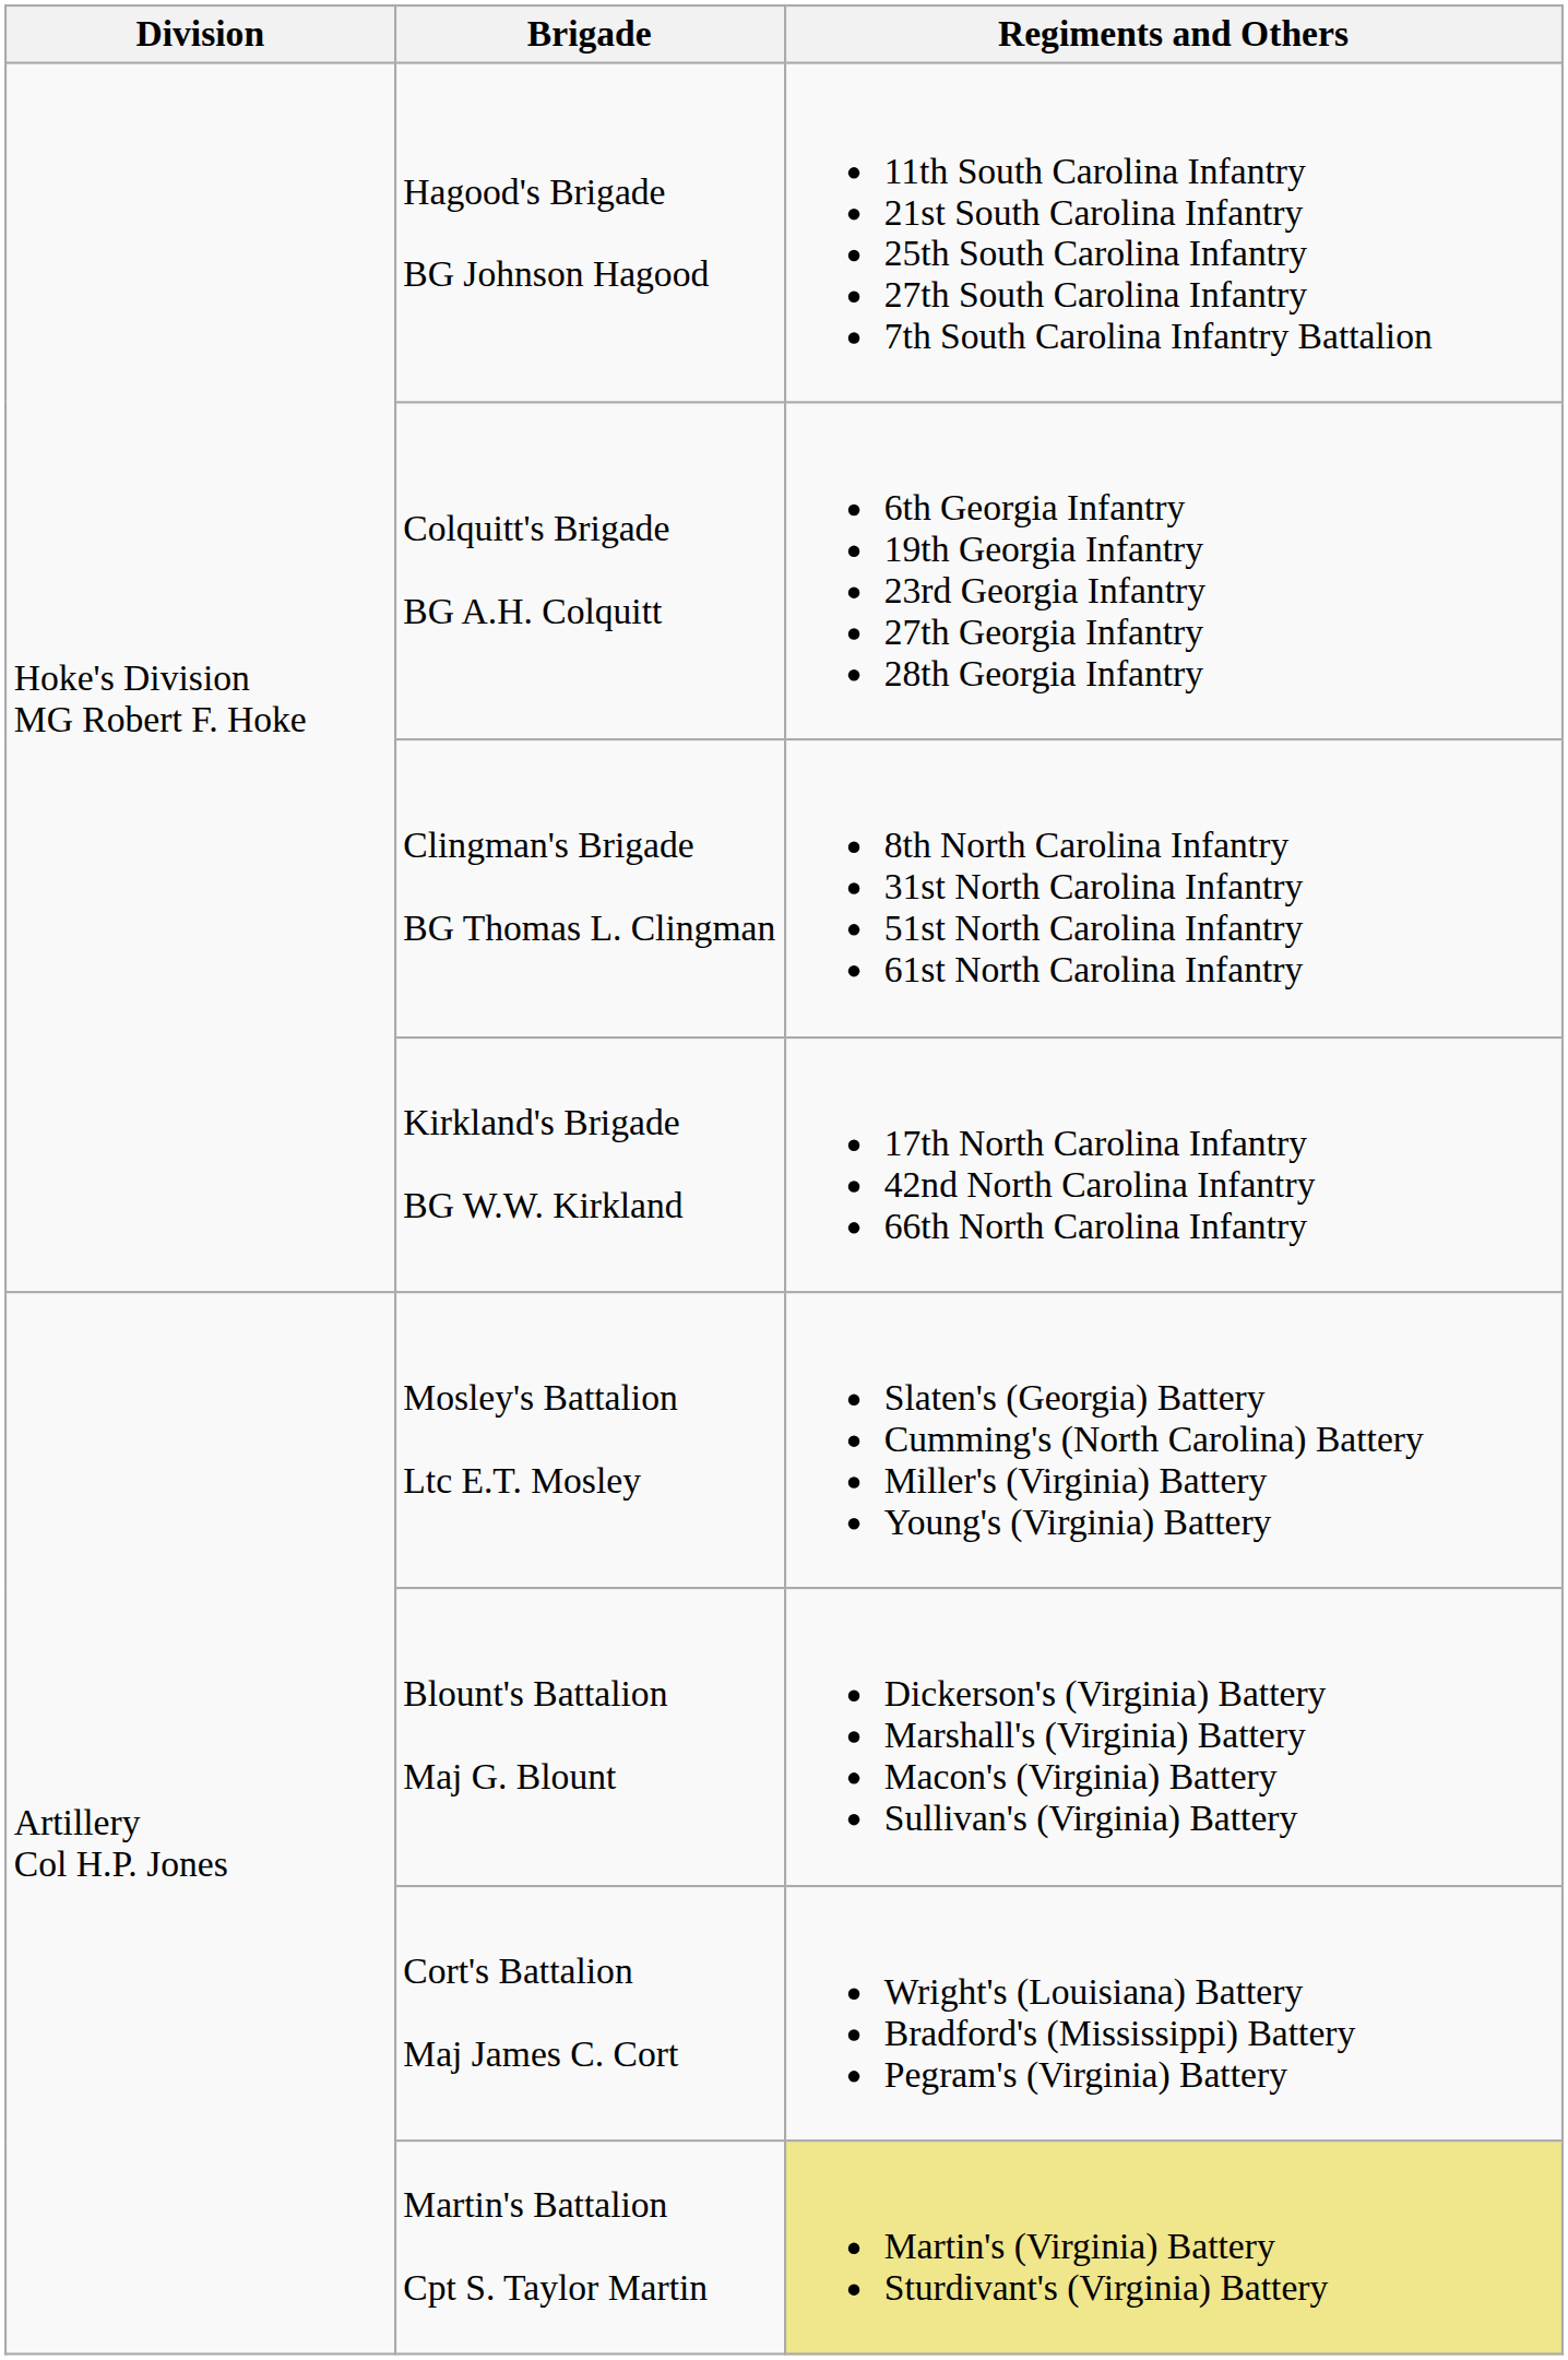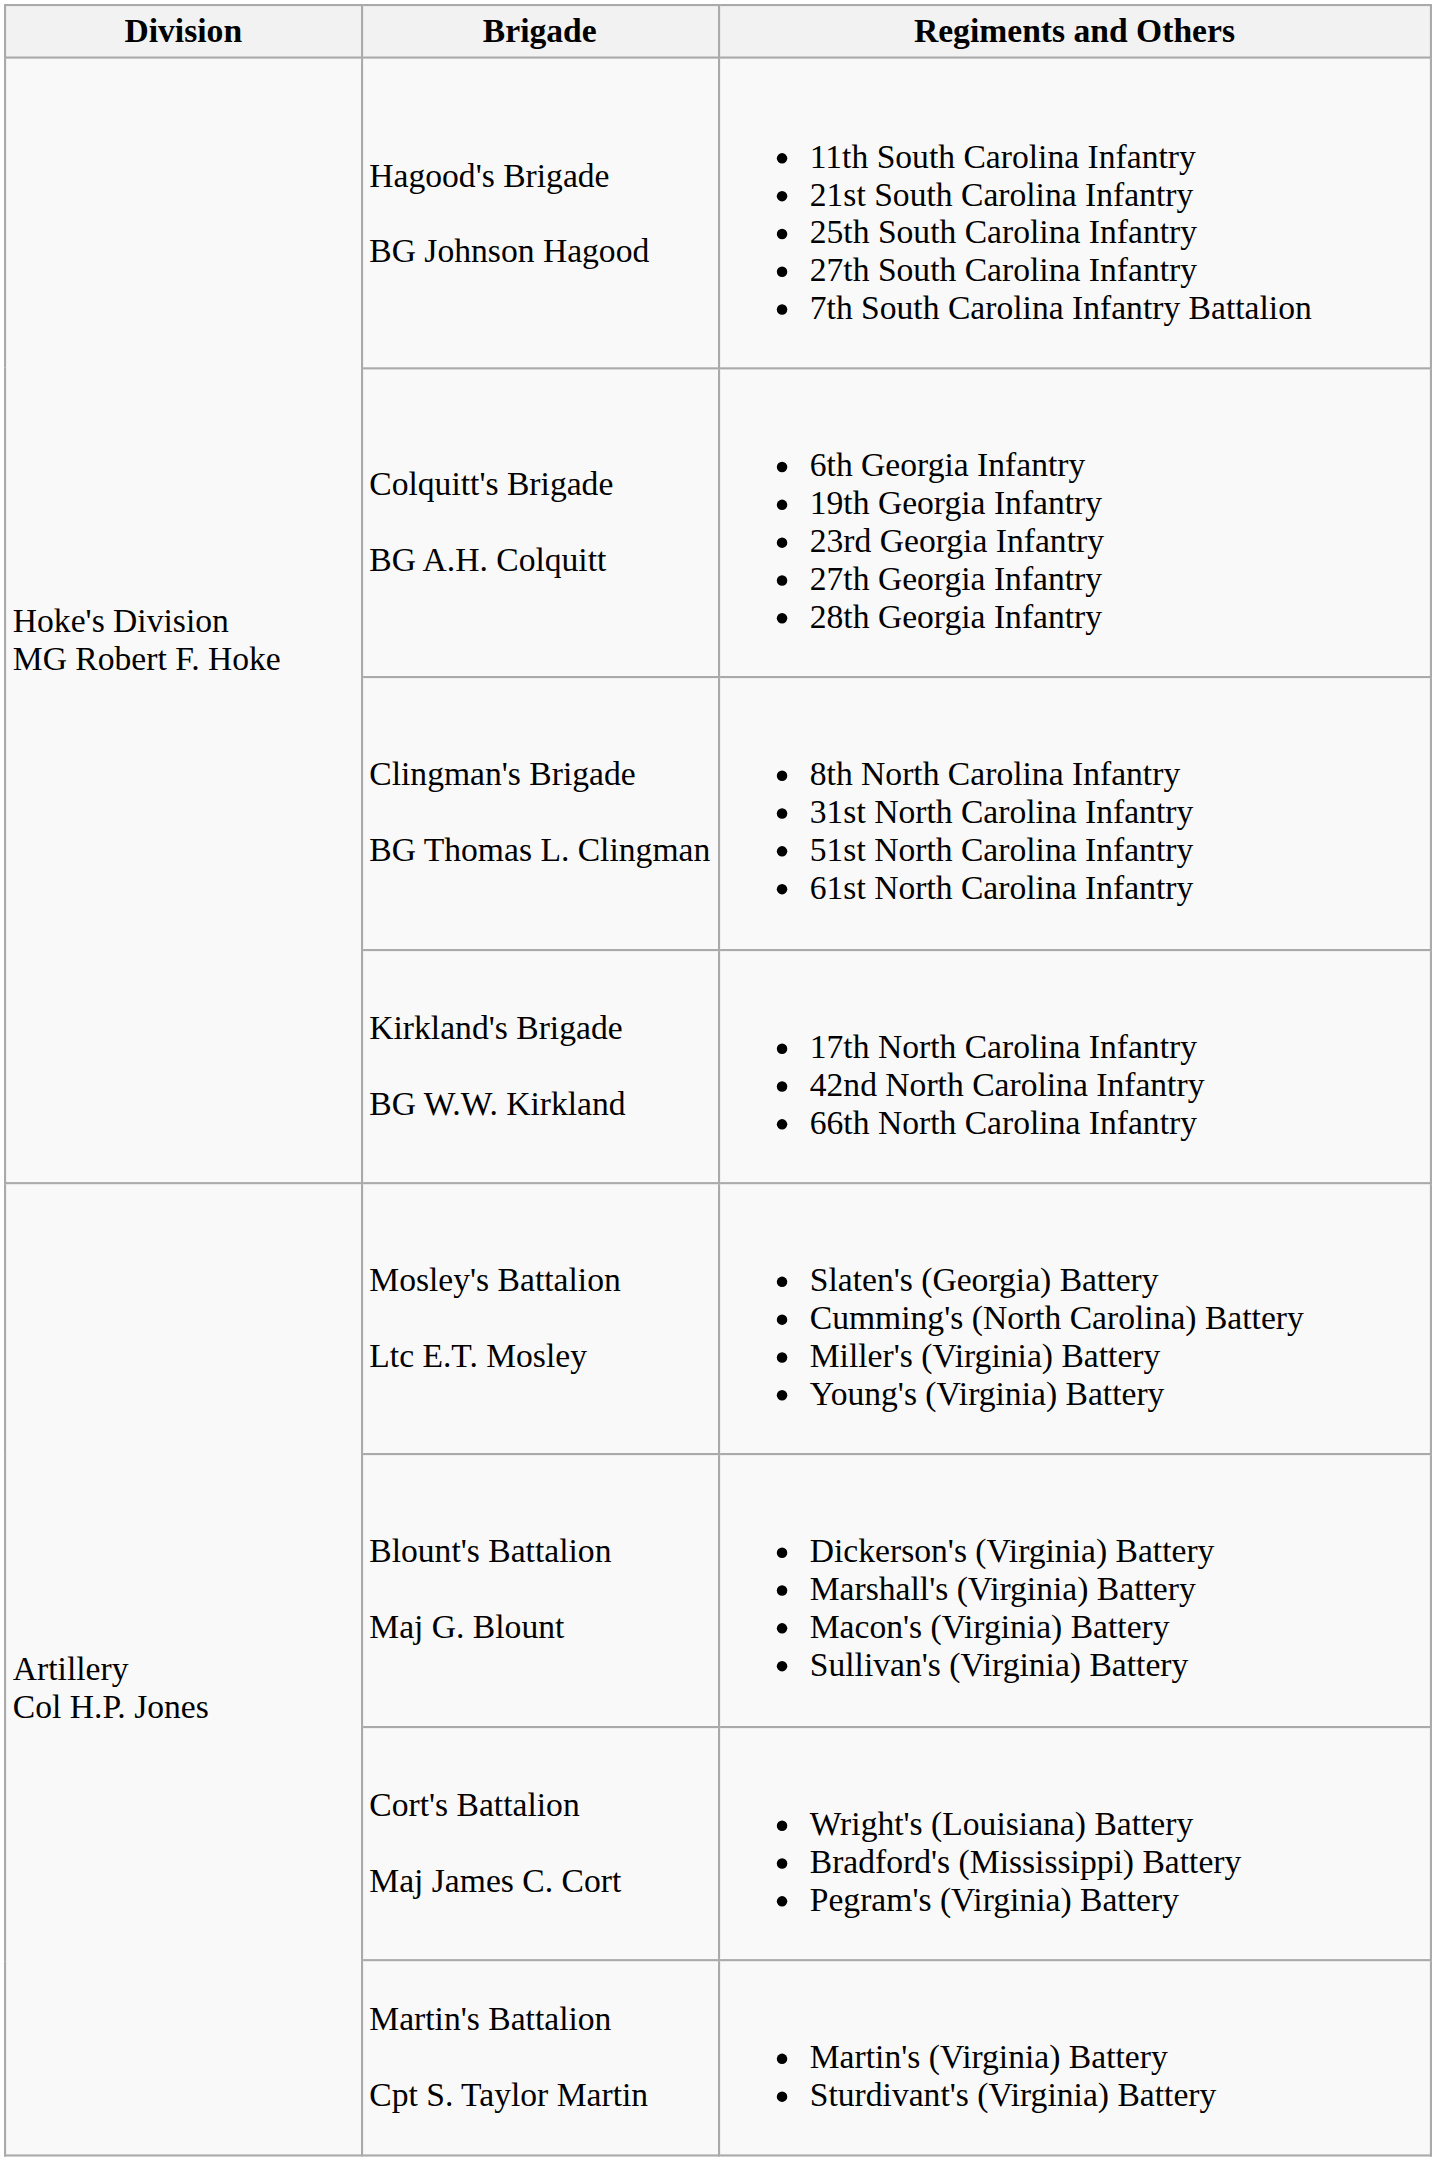Martin's Battalion Cpt S. Taylor Martin | Regiments and Others: khaki background -> no background
